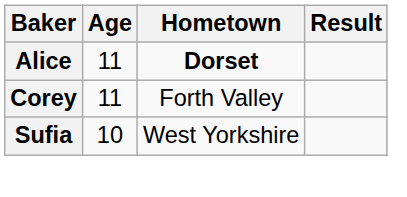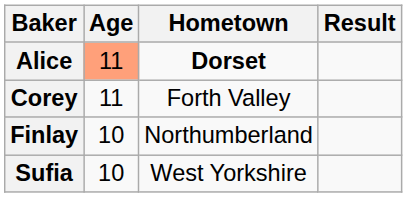Alice | Age: no background -> lightsalmon background
+ row: Finlay | 10 | Northumberland
